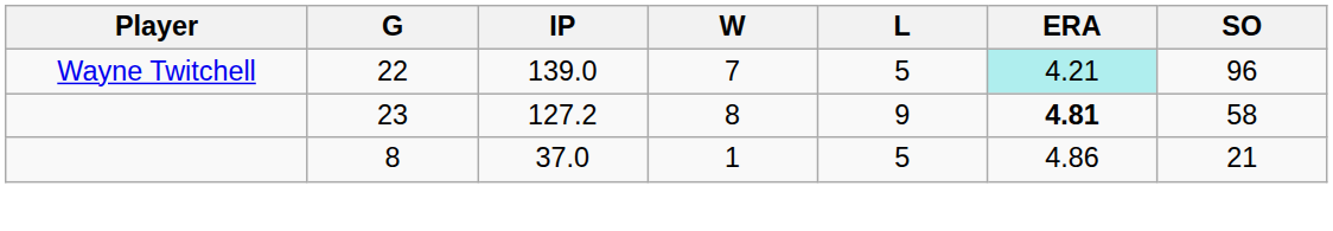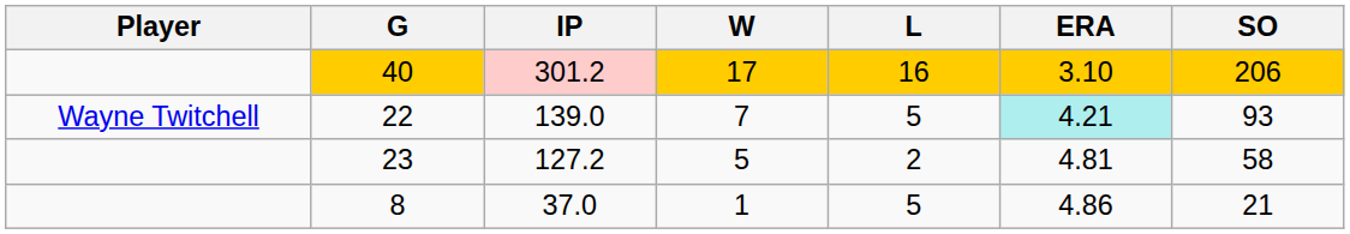+ row: 40 | 301.2 | 17 | 16 | 3.10 | 206
22 | SO: 96 -> 93
23 | W: 8 -> 5
23 | L: 9 -> 2
23 | ERA: bold -> normal
